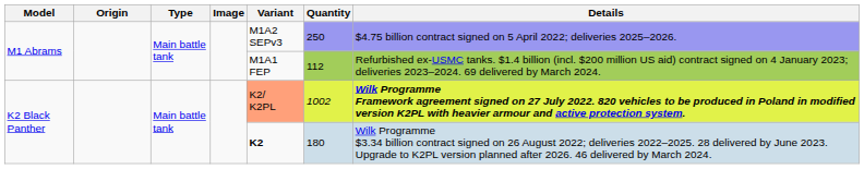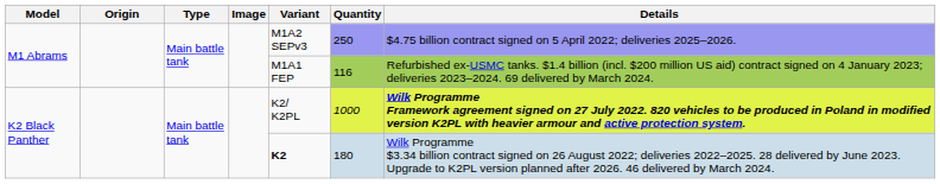row 3 | Quantity: 112 -> 116
row 4 | Variant: lightsalmon background -> no background
row 4 | Quantity: 1002 -> 1000
